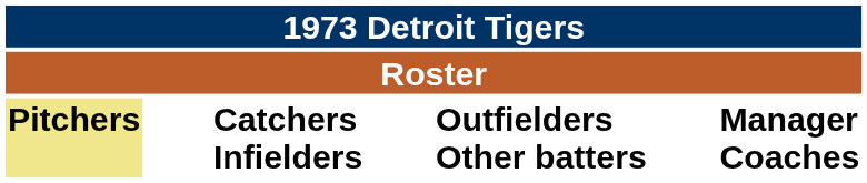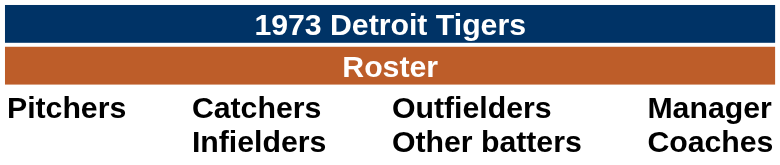Pitchers | column 1: khaki background -> no background
